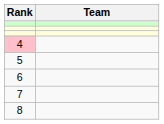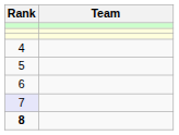row 5 | Rank: pink background -> no background
row 8 | Rank: no background -> lavender background
row 9 | Rank: normal -> bold
